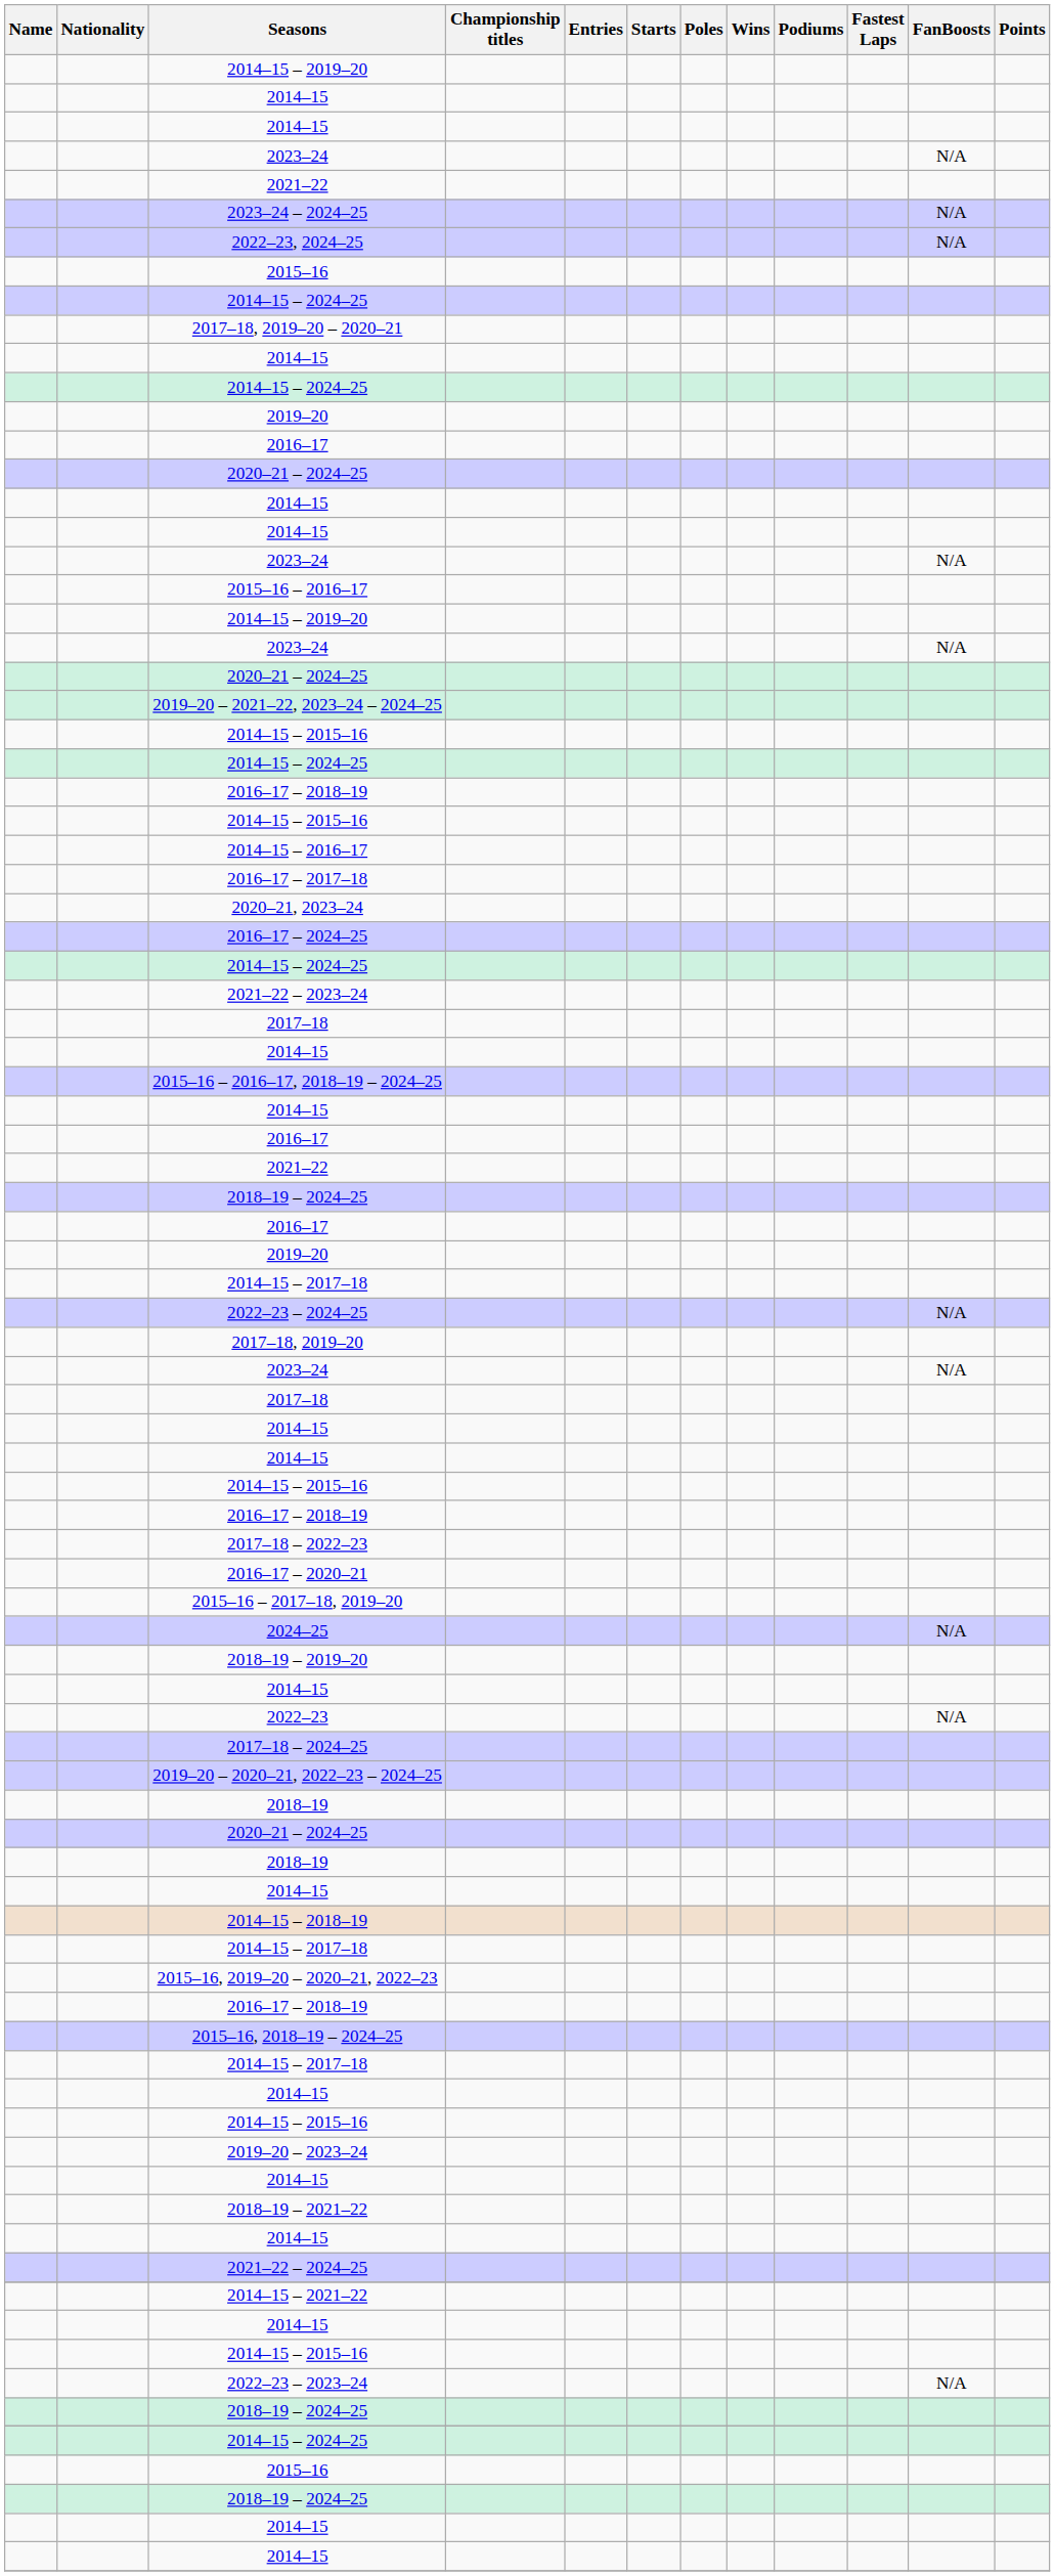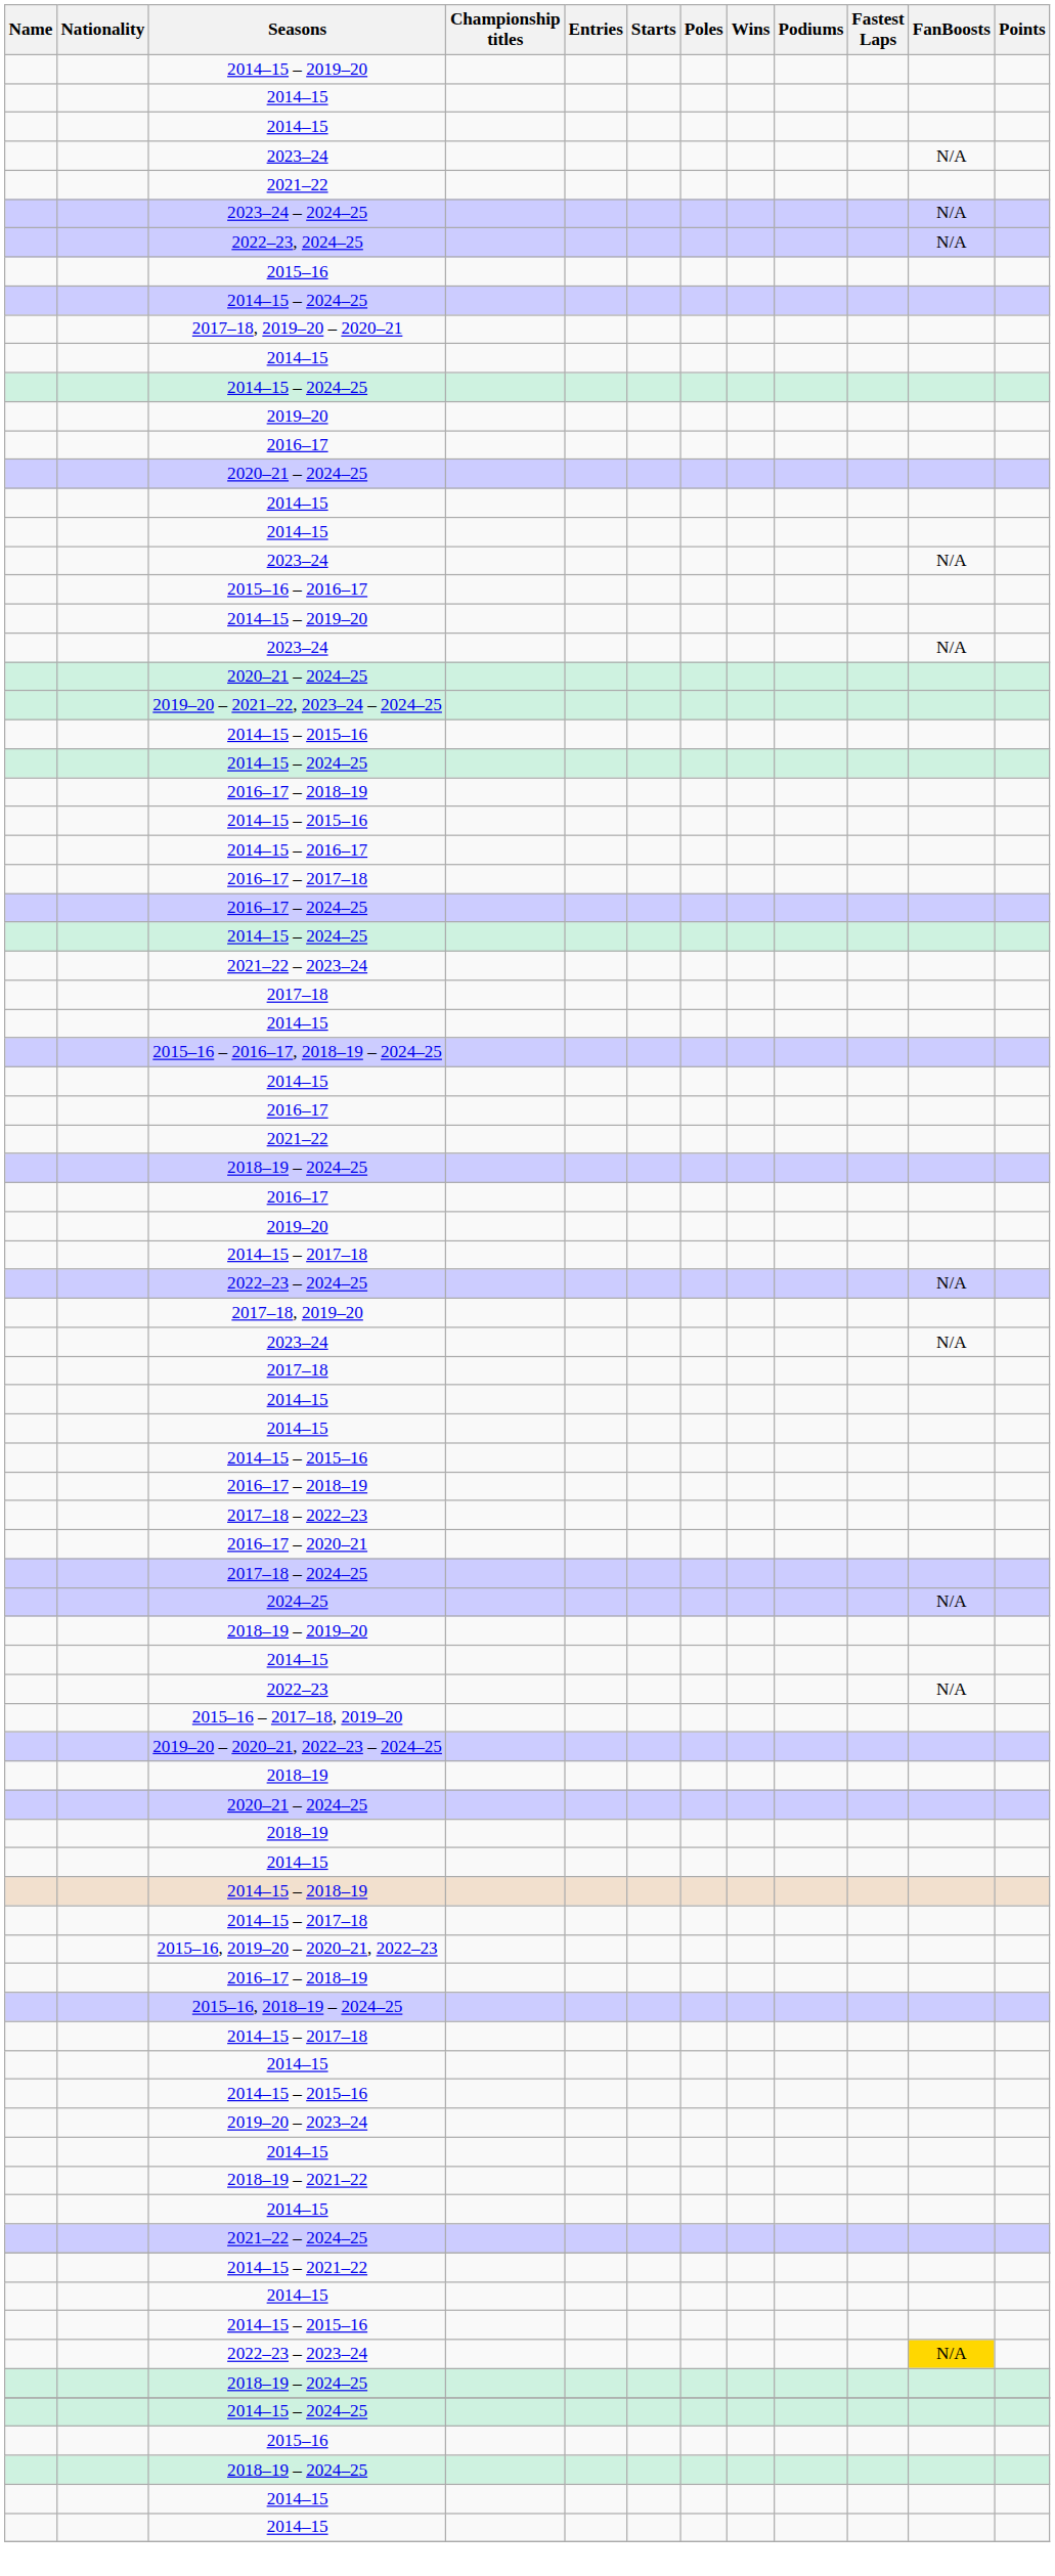- row: 2020–21, 2023–24
rows swapped: 2015–16 – 2017–18, 2019–20 <-> 2017–18 – 2024–25
2022–23 – 2023–24 | FanBoosts: no background -> gold background
